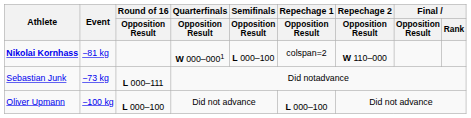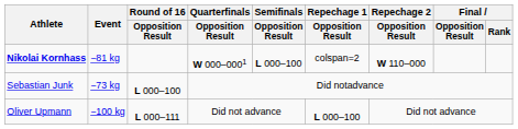Sebastian Junk | Round of 16 / Opposition Result: L 000–111 -> L 000–100
Oliver Upmann | Round of 16 / Opposition Result: L 000–100 -> L 000–111
